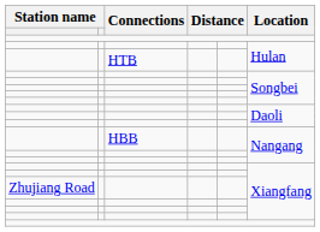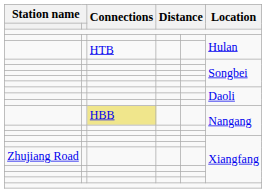HBB | Connections: no background -> khaki background
